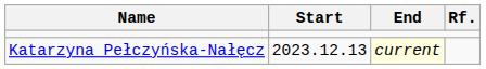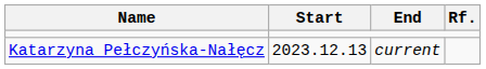Katarzyna Pełczyńska-Nałęcz | End: lightyellow background -> no background
